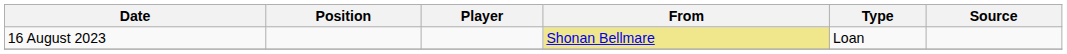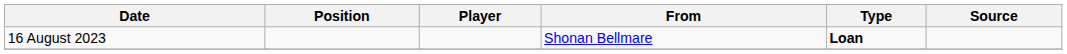16 August 2023 | From: khaki background -> no background
16 August 2023 | Type: normal -> bold
